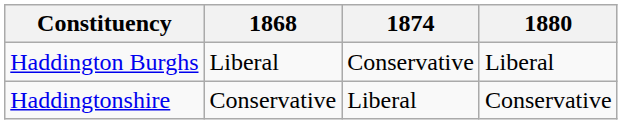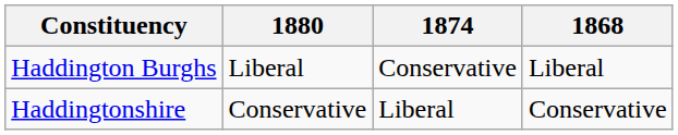columns swapped: 1868 <-> 1880
